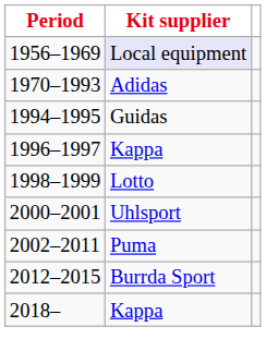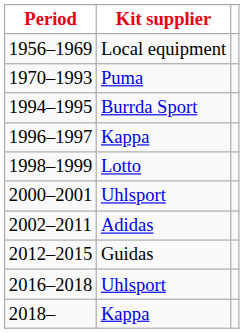1956–1969 | Kit supplier: lavender background -> no background
1970–1993 | Kit supplier: Adidas -> Puma
1994–1995 | Kit supplier: Guidas -> Burrda Sport
2002–2011 | Kit supplier: Puma -> Adidas
2012–2015 | Kit supplier: Burrda Sport -> Guidas
+ row: 2016–2018 | Uhlsport
